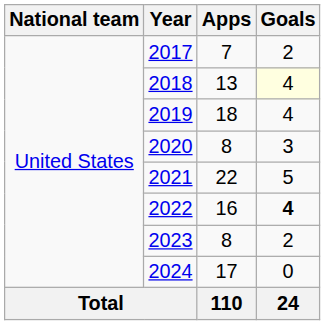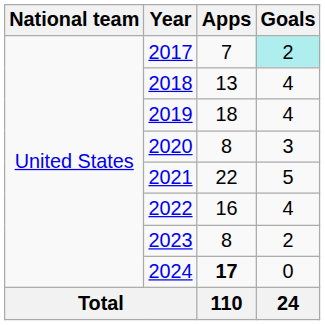2017 | Goals: no background -> paleturquoise background
2018 | Goals: lightyellow background -> no background
2022 | Goals: bold -> normal
2024 | Apps: normal -> bold
